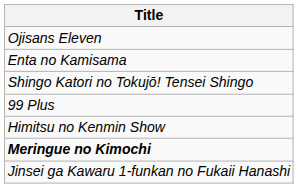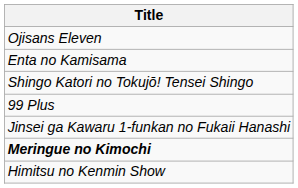row 6 | column 1: Himitsu no Kenmin Show -> Jinsei ga Kawaru 1-funkan no Fukaii Hanashi
row 8 | column 1: Jinsei ga Kawaru 1-funkan no Fukaii Hanashi -> Himitsu no Kenmin Show
